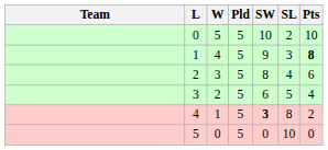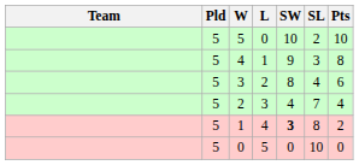columns swapped: Pld <-> L
row 3 | Pts: bold -> normal
row 5 | SW: 6 -> 4
row 5 | SL: 5 -> 7
